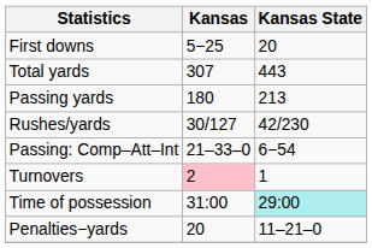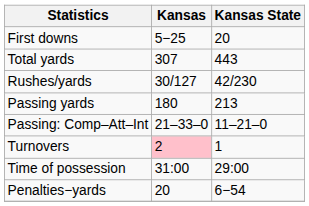rows swapped: Rushes/yards <-> Passing yards
Passing: Comp–Att–Int | Kansas State: 6−54 -> 11–21–0
Time of possession | Kansas State: paleturquoise background -> no background
Penalties−yards | Kansas State: 11–21–0 -> 6−54
